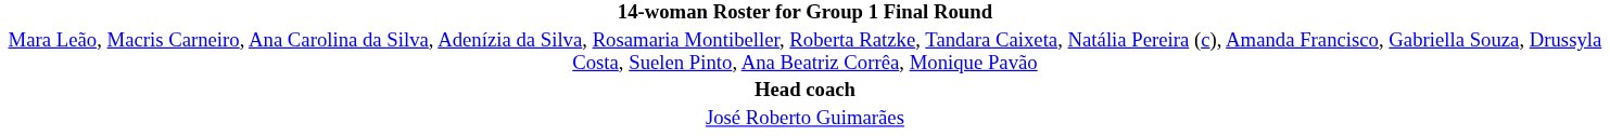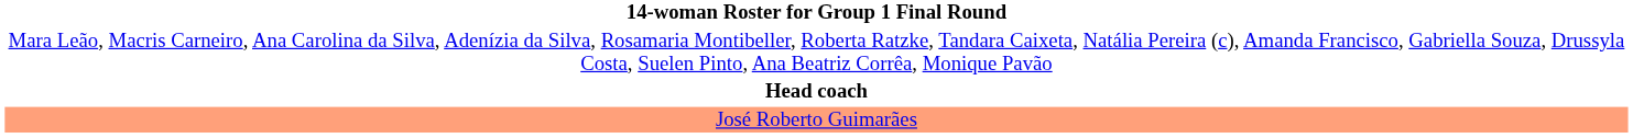row 4 | column 1: no background -> lightsalmon background
